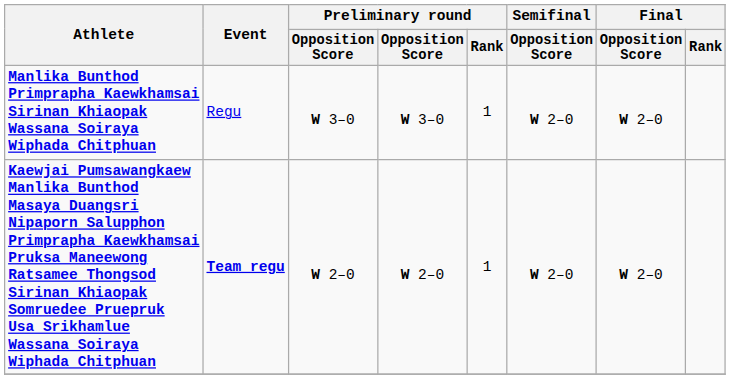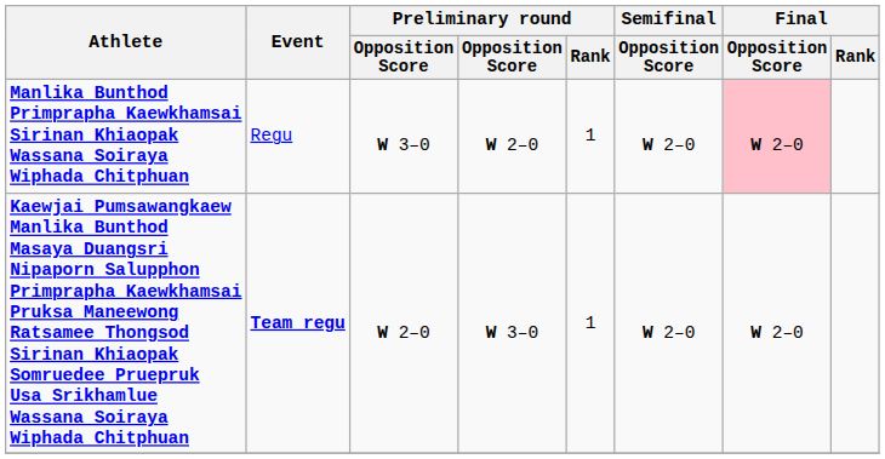row 3 | column 4: W 3–0 -> W 2–0
row 3 | Final / Opposition Score: no background -> pink background
row 4 | column 4: W 2–0 -> W 3–0
